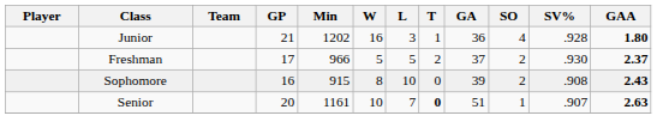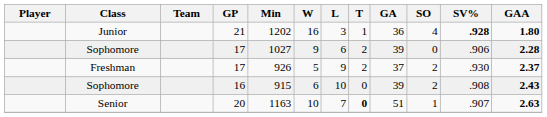Junior | SV%: normal -> bold
+ row: Sophomore | 17 | 1027 | 9 | 6 | 2 | 39 | 0 | .906 | 2.28
Freshman | Min: 966 -> 926
Freshman | L: 5 -> 9
Sophomore / 16 | W: 8 -> 6
Senior | Min: 1161 -> 1163
